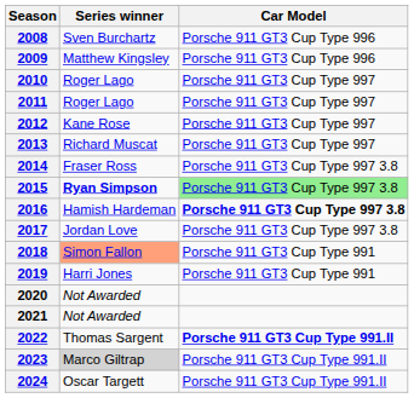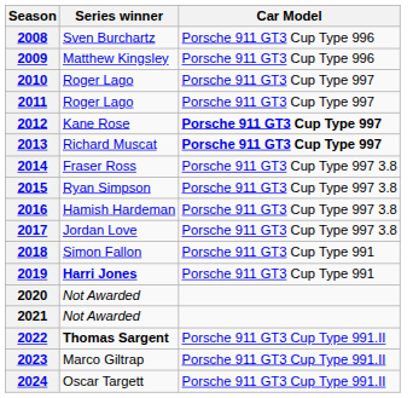2012 | Car Model: normal -> bold
2013 | Car Model: normal -> bold
2015 | Series winner: bold -> normal
2015 | Car Model: lightgreen background -> no background
2016 | Car Model: bold -> normal
2018 | Series winner: lightsalmon background -> no background
2019 | Series winner: normal -> bold
2022 | Series winner: normal -> bold
2022 | Car Model: bold -> normal
2023 | Series winner: lightgrey background -> no background
